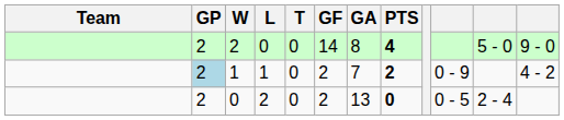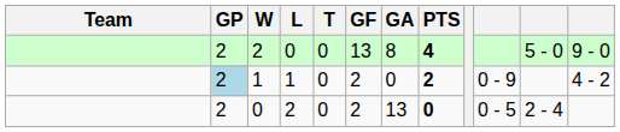row 2 | GF: 14 -> 13
row 3 | GA: 7 -> 0
